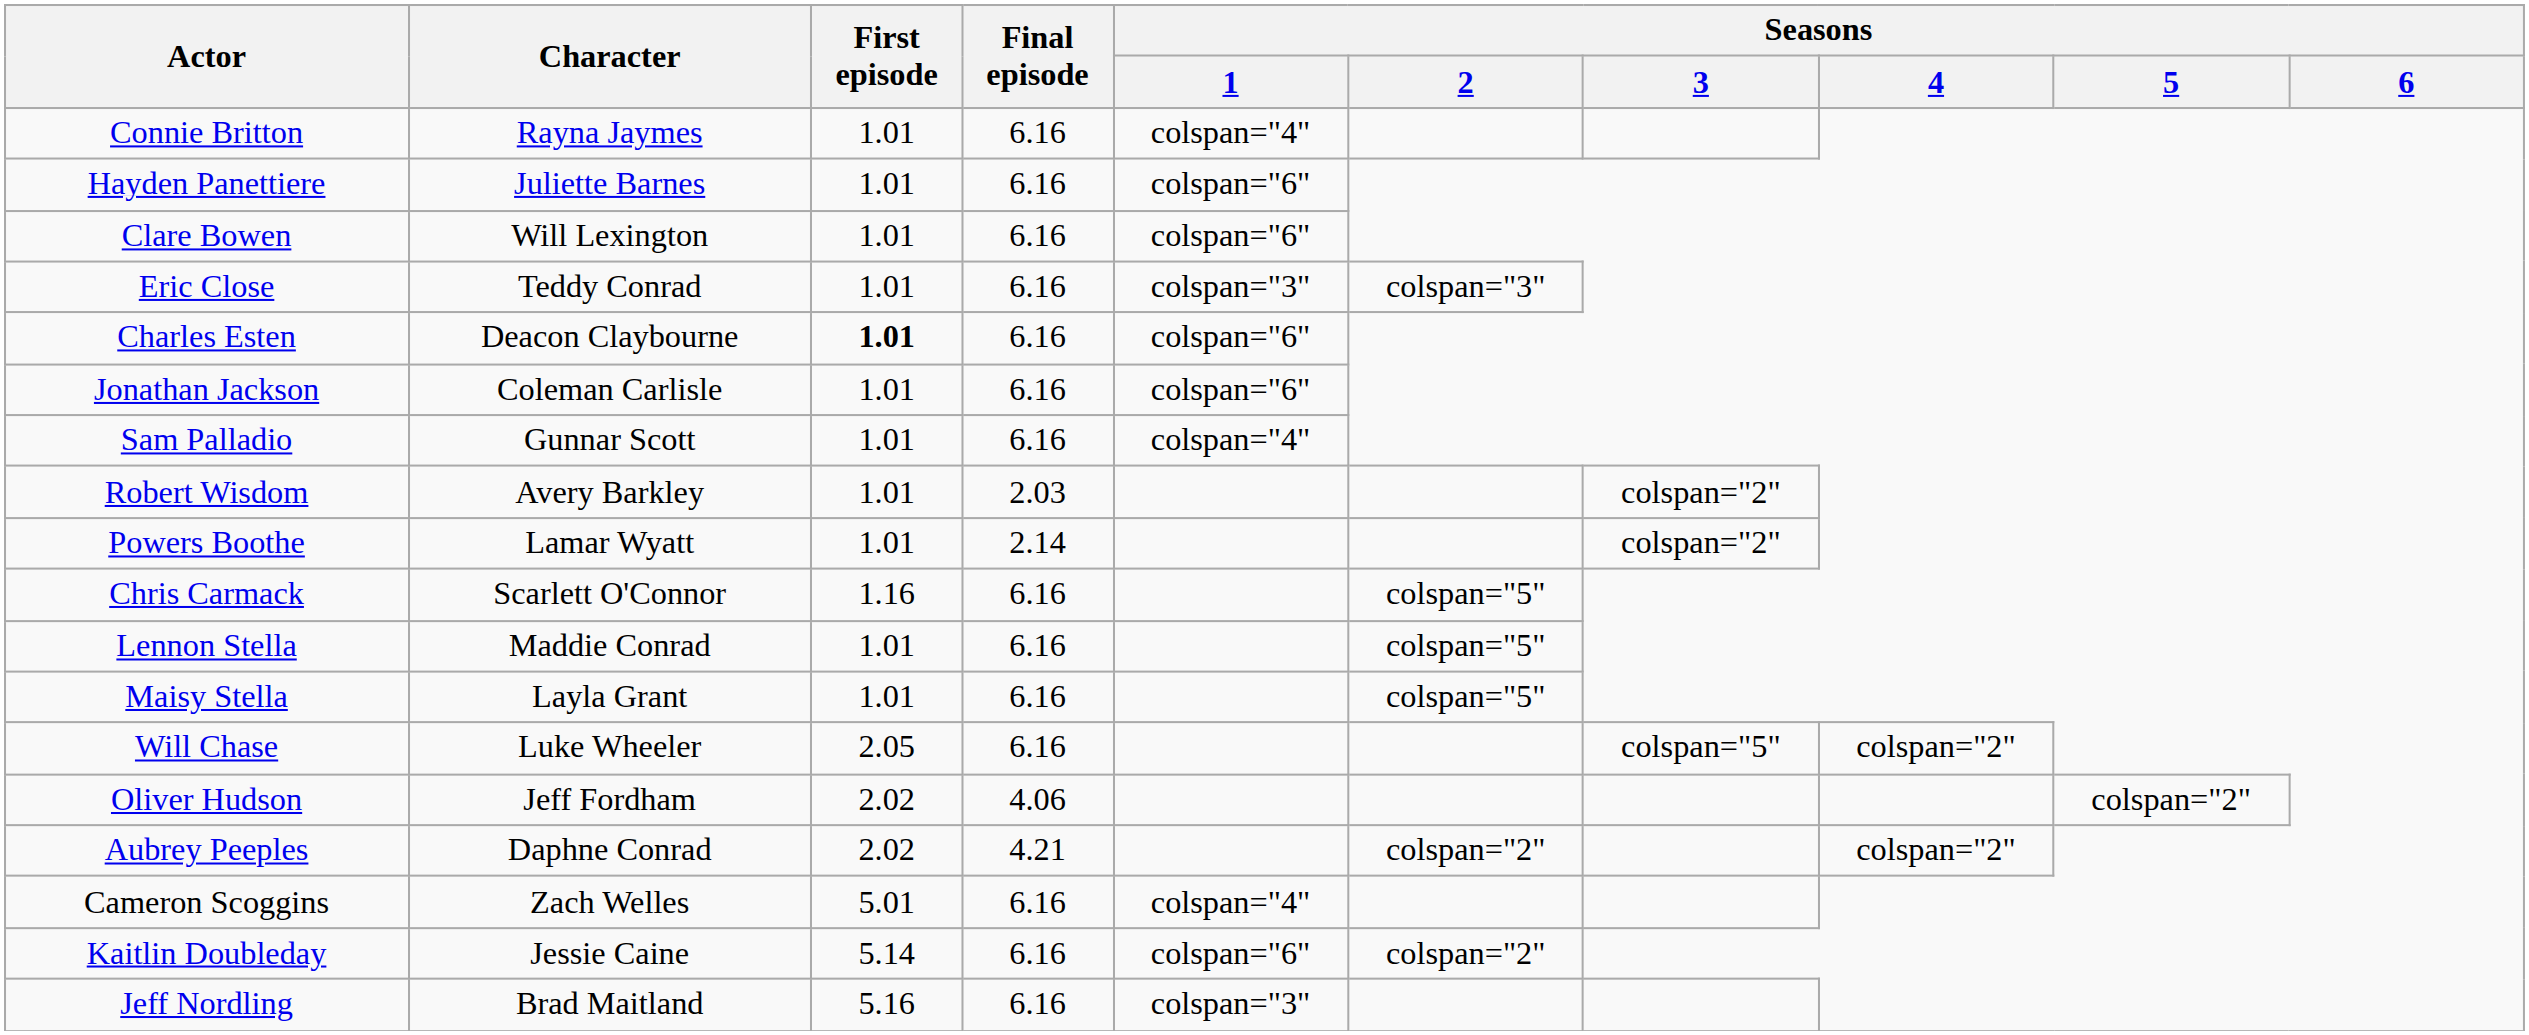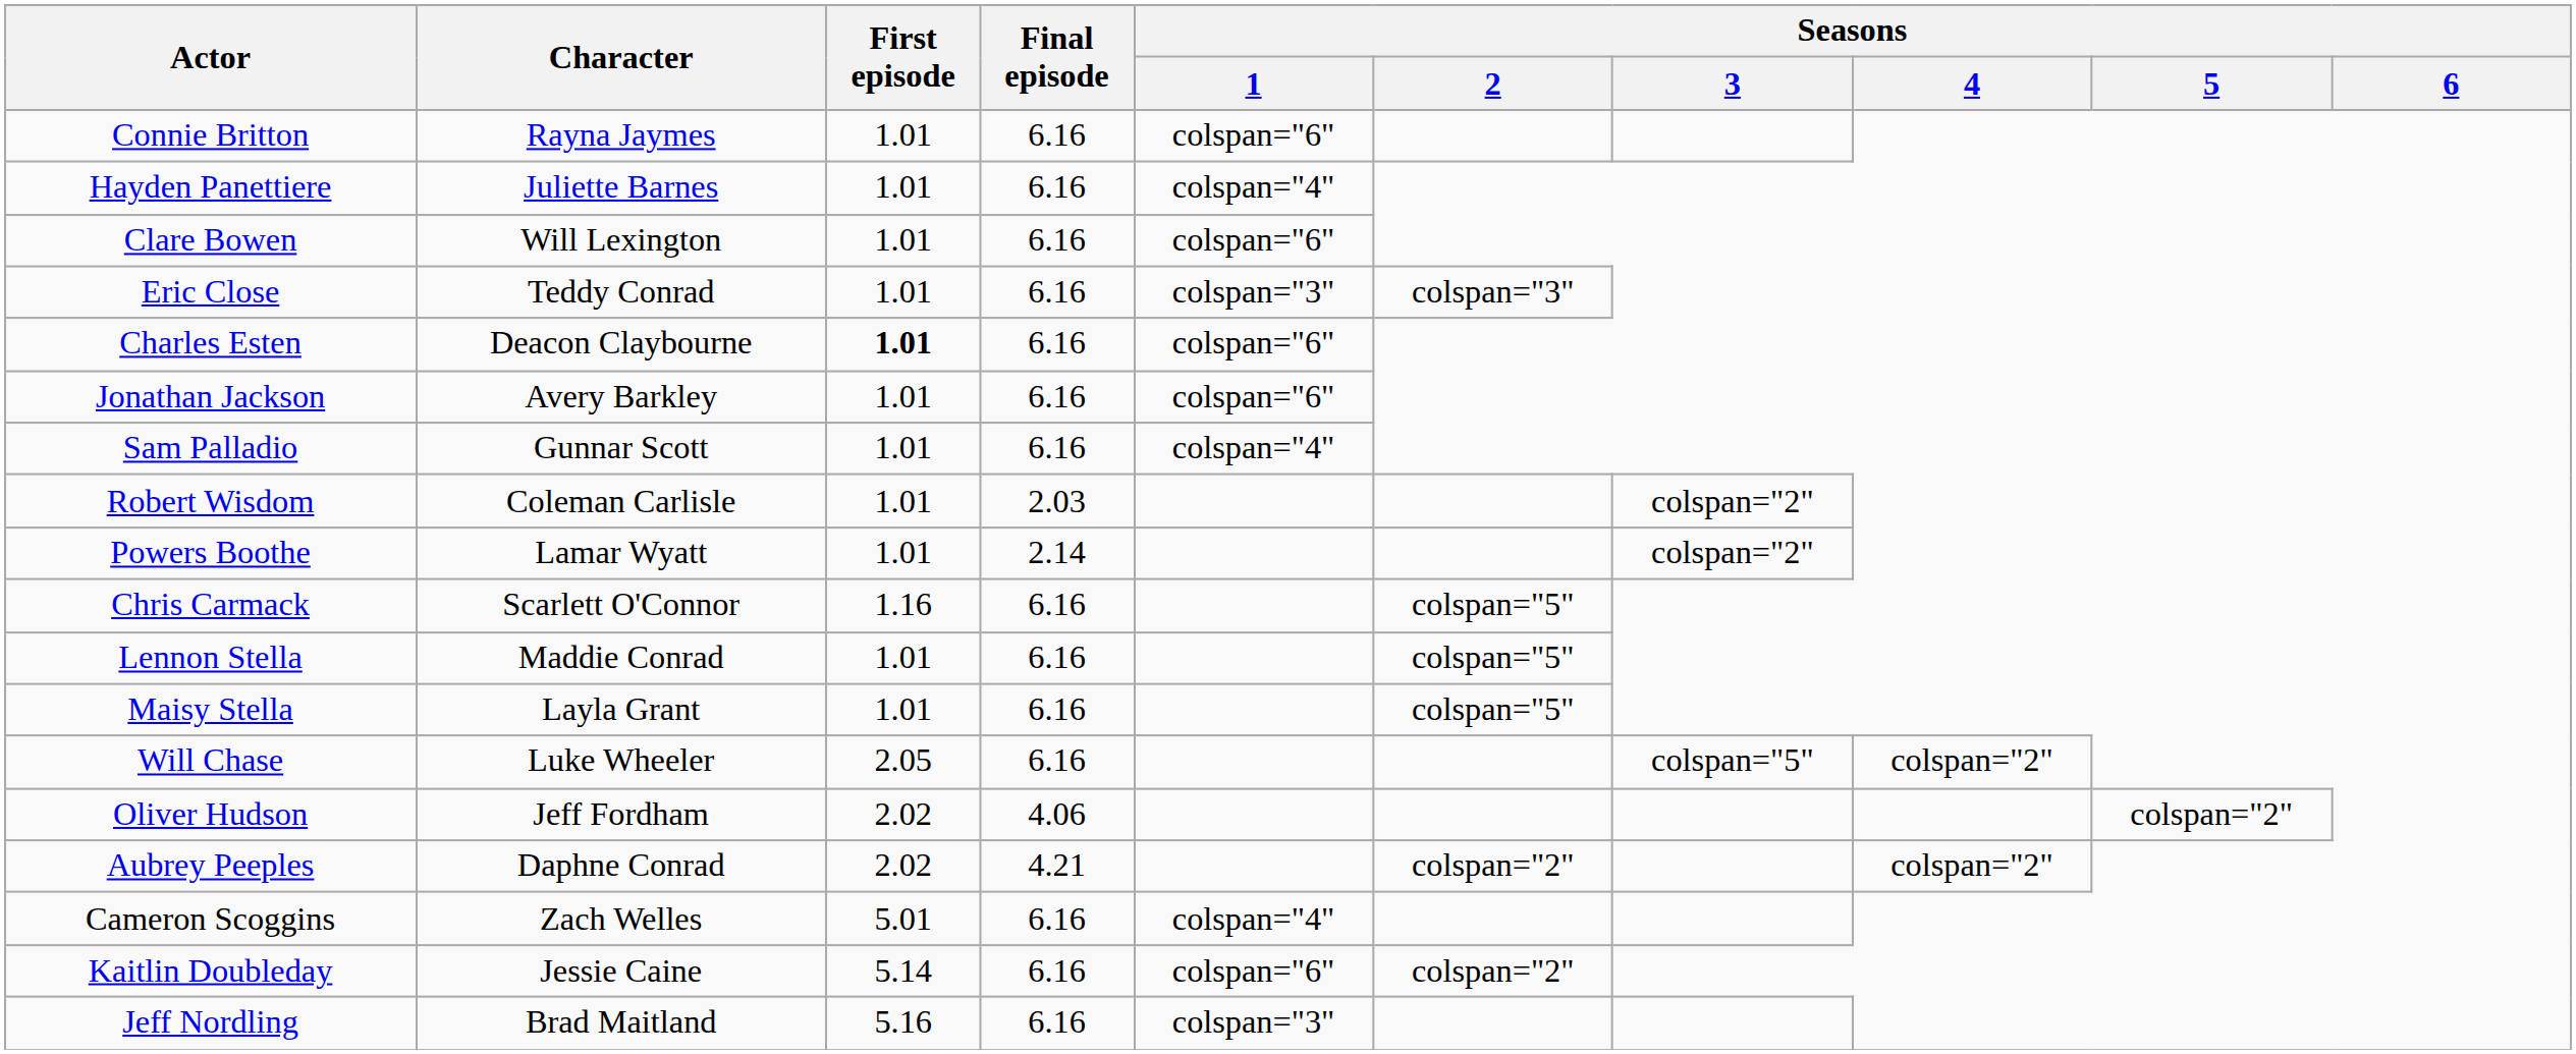Connie Britton | Seasons / 1: colspan="4" -> colspan="6"
Hayden Panettiere | Seasons / 1: colspan="6" -> colspan="4"
Jonathan Jackson | Character: Coleman Carlisle -> Avery Barkley
Robert Wisdom | Character: Avery Barkley -> Coleman Carlisle
